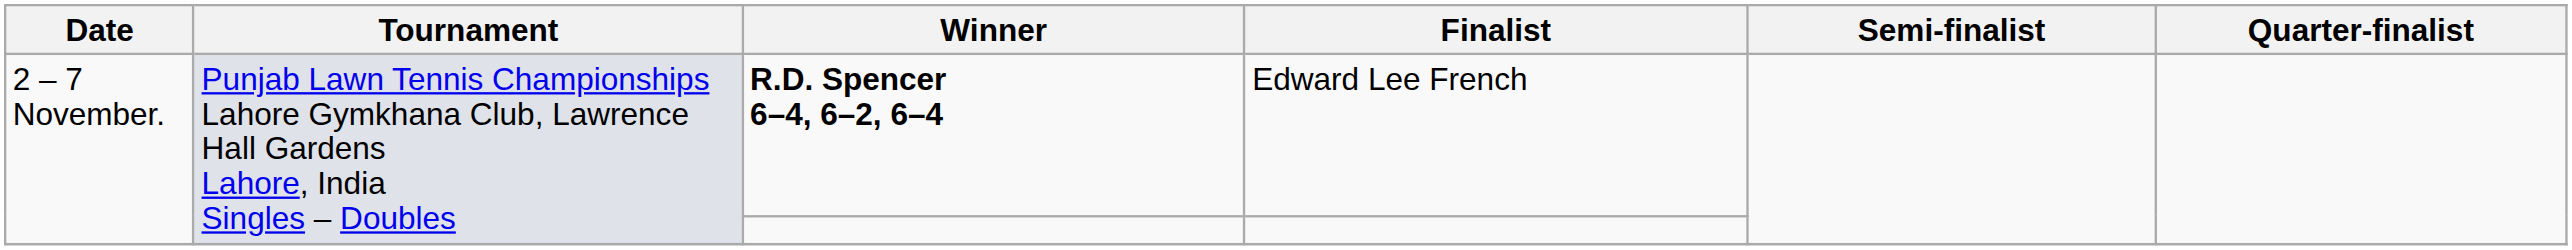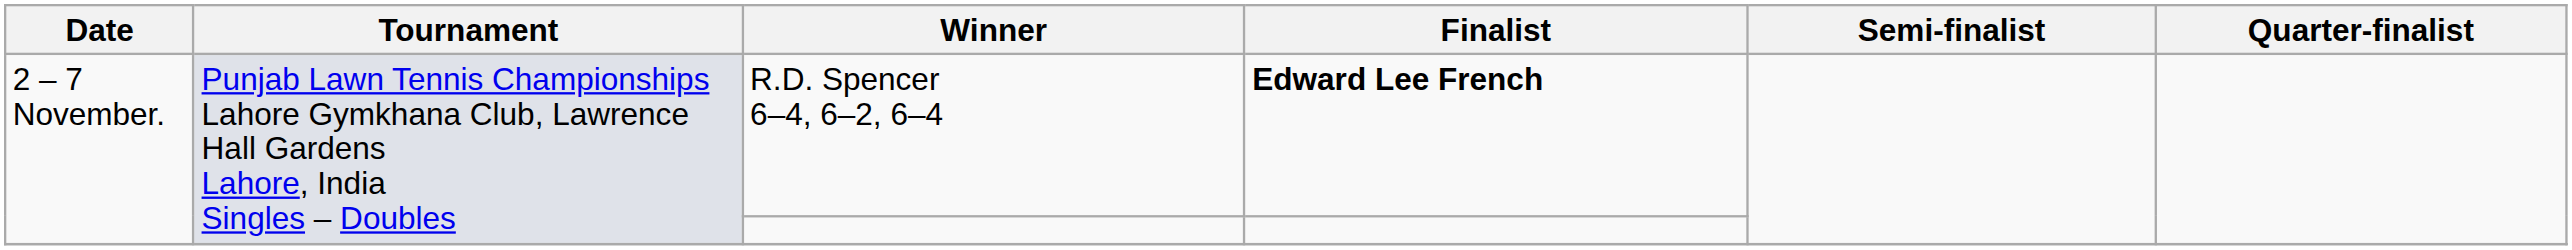R.D. Spencer 6–4, 6–2, 6–4 | Winner: bold -> normal
R.D. Spencer 6–4, 6–2, 6–4 | Finalist: normal -> bold
